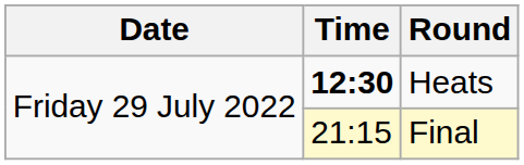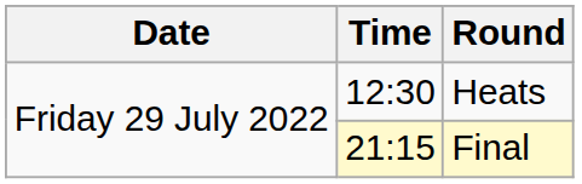Heats | Time: bold -> normal
